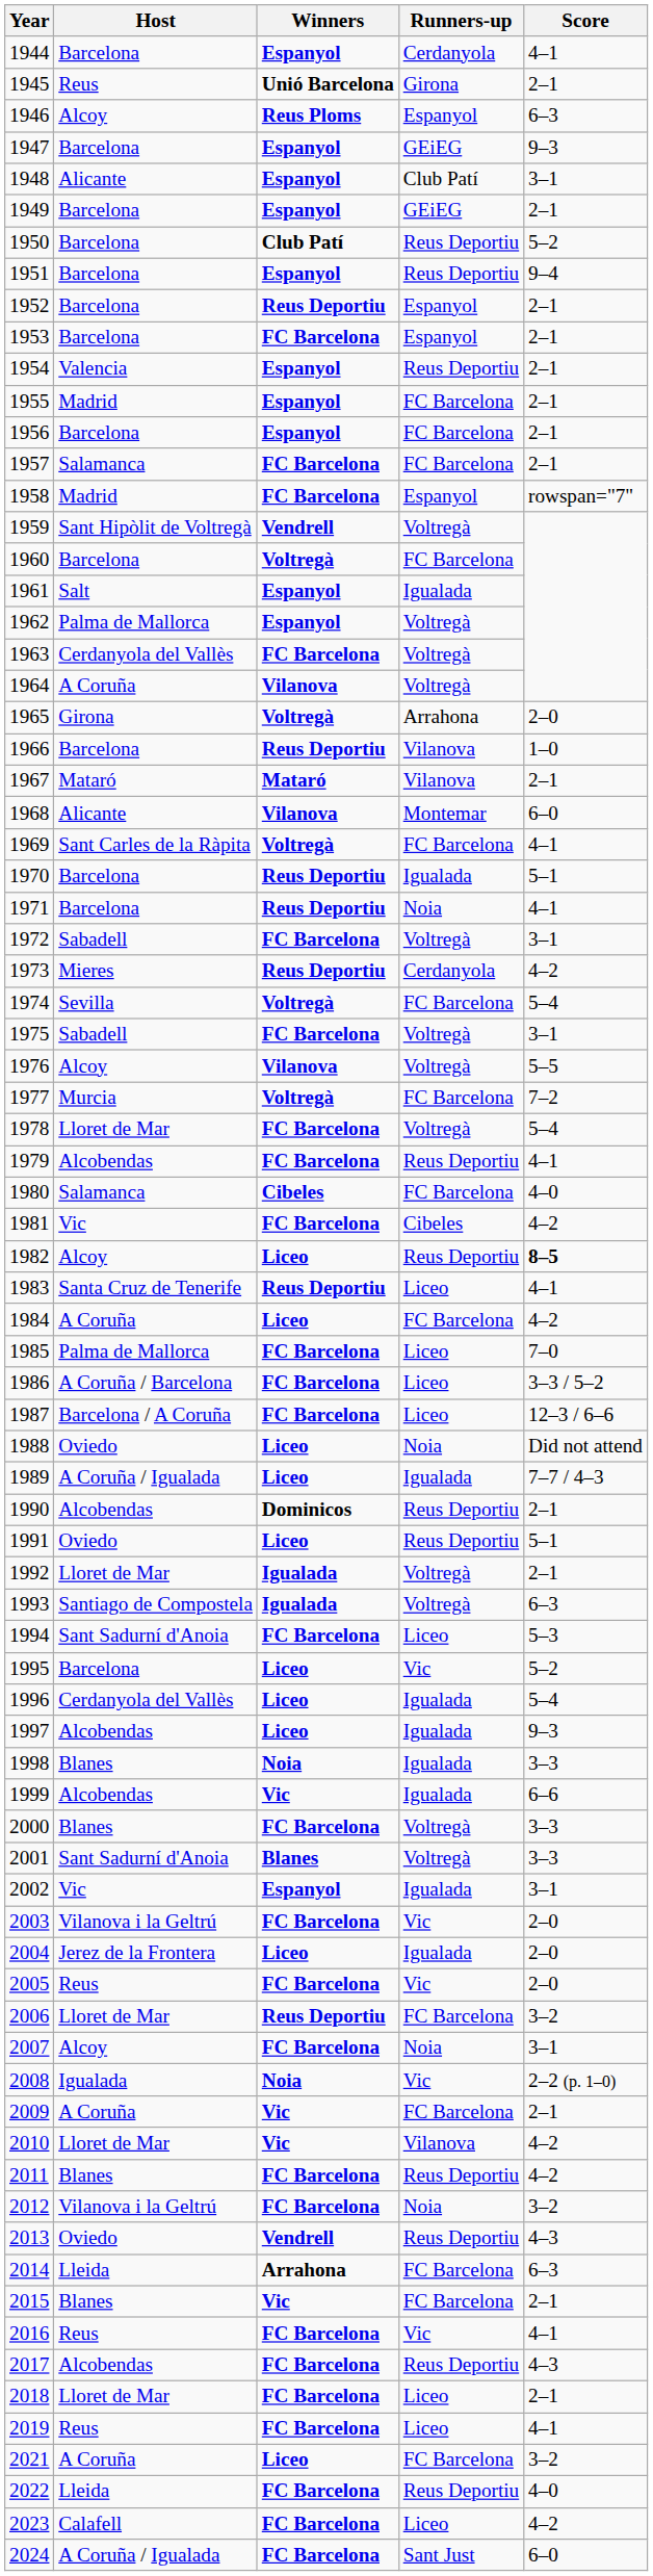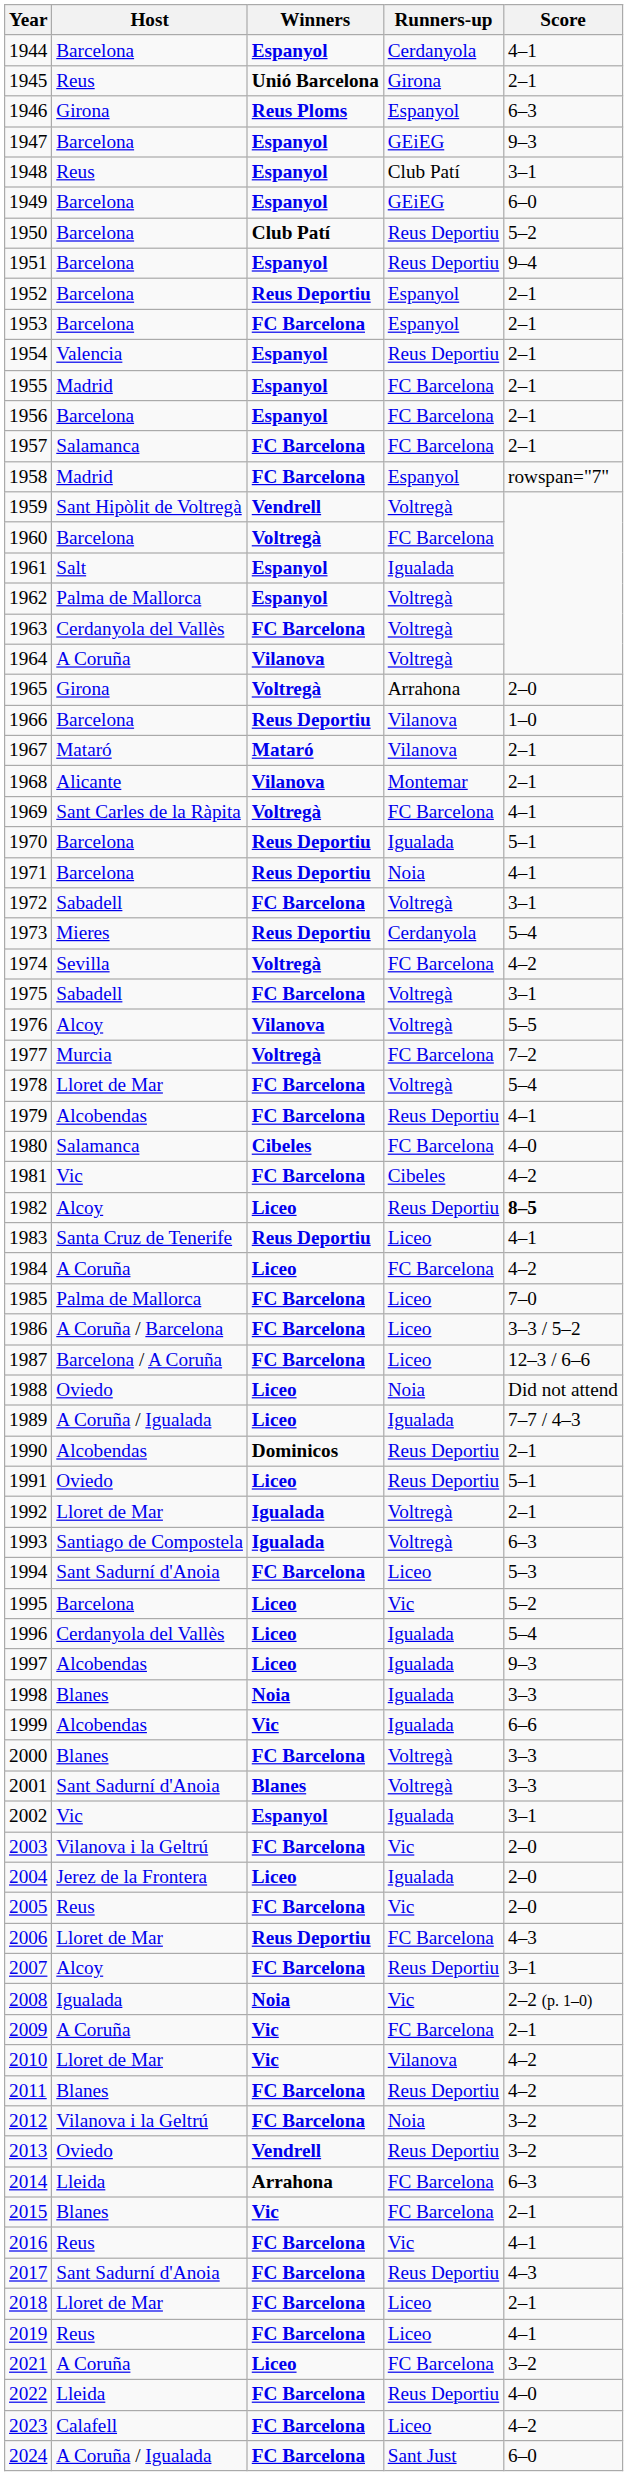1946 | Host: Alcoy -> Girona
1948 | Host: Alicante -> Reus
1949 | Score: 2–1 -> 6–0
1968 | Score: 6–0 -> 2–1
1973 | Score: 4–2 -> 5–4
1974 | Score: 5–4 -> 4–2
2006 | Score: 3–2 -> 4–3
2007 | Runners-up: Noia -> Reus Deportiu
2013 | Score: 4–3 -> 3–2
2017 | Host: Alcobendas -> Sant Sadurní d'Anoia
